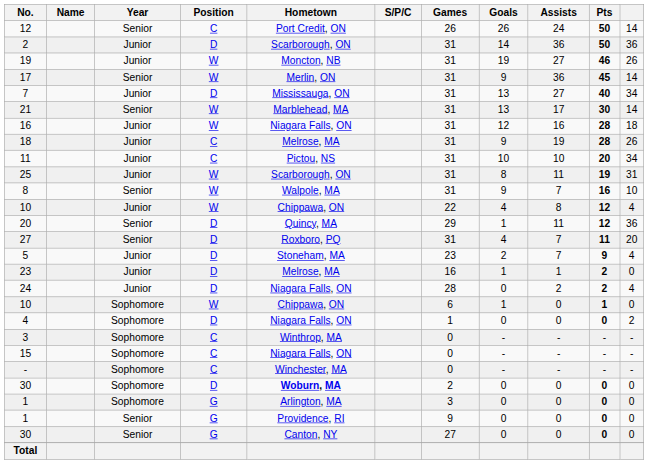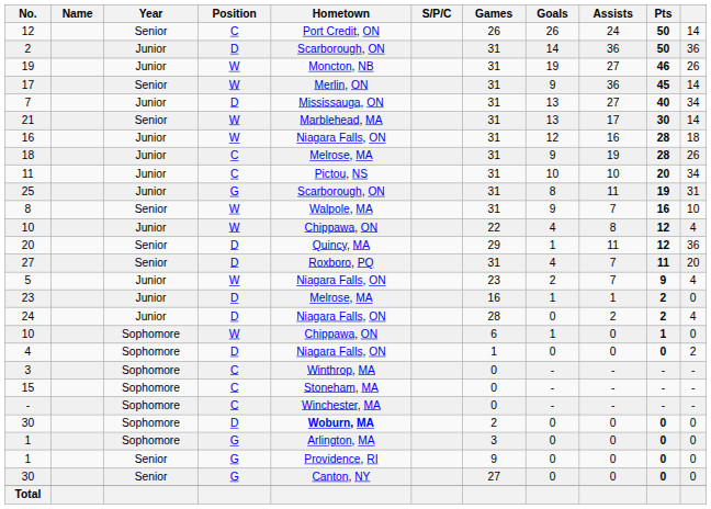25 | Position: W -> G
5 | Position: D -> W
5 | Hometown: Stoneham, MA -> Niagara Falls, ON
15 | Hometown: Niagara Falls, ON -> Stoneham, MA
